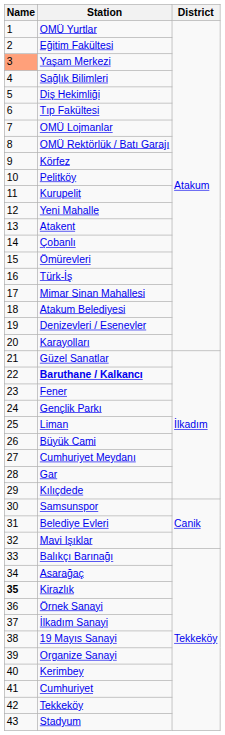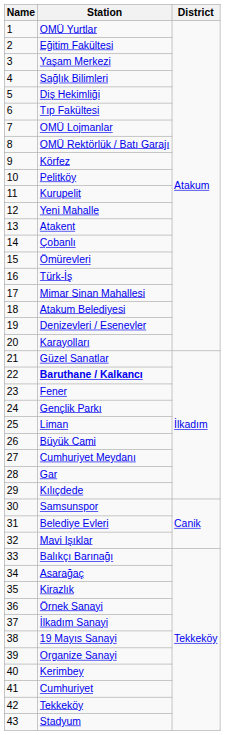Yaşam Merkezi | Name: lightsalmon background -> no background
Kirazlık | Name: bold -> normal
